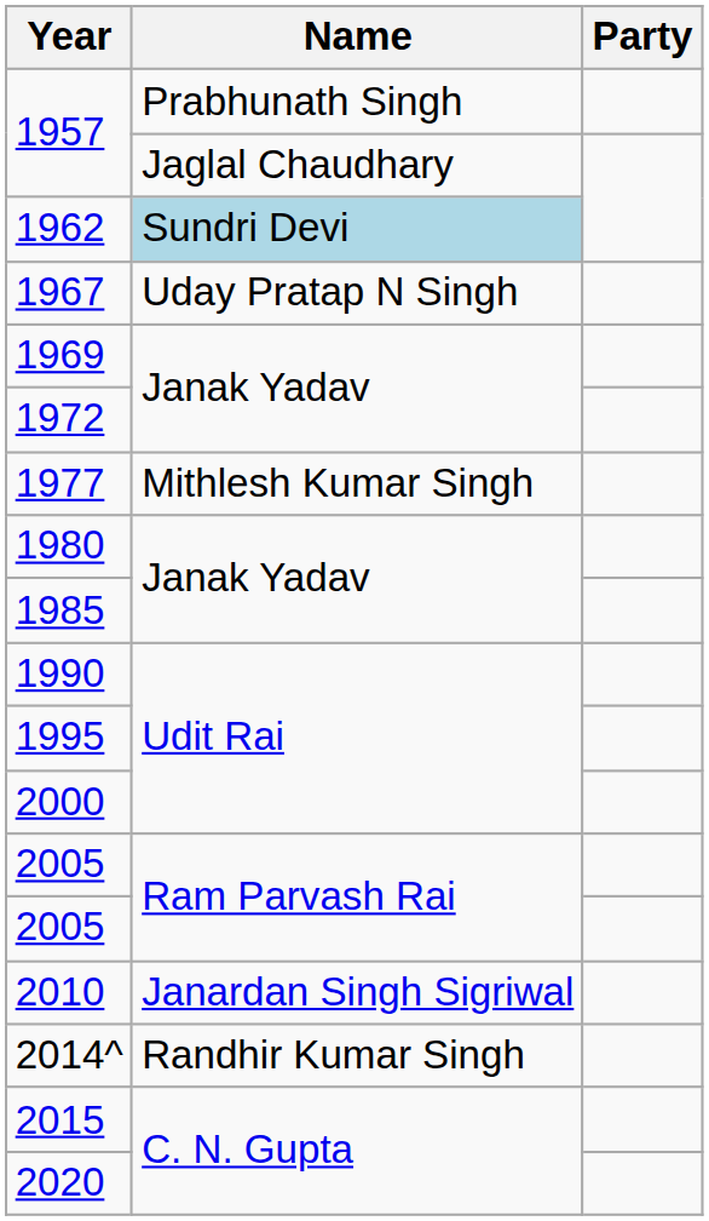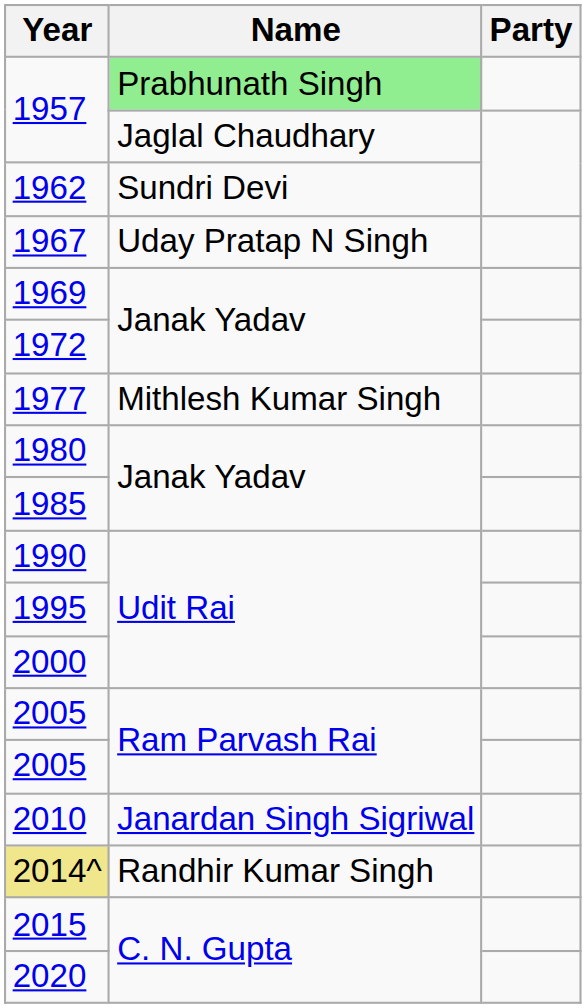1957 / Prabhunath Singh | Name: no background -> lightgreen background
1962 | Name: lightblue background -> no background
2014^ | Year: no background -> khaki background
